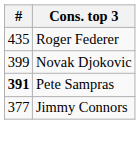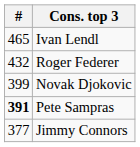+ row: 465 | Ivan Lendl
Roger Federer | #: 435 -> 432
